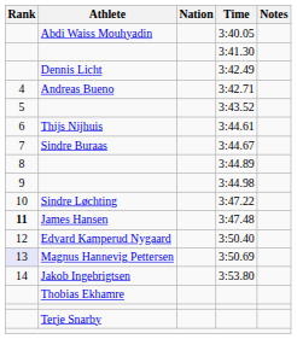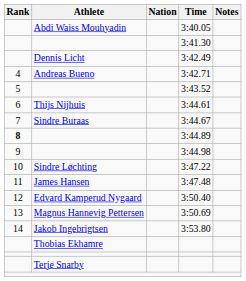3:44.89 | Rank: normal -> bold
3:47.48 | Rank: bold -> normal
3:50.69 | Rank: lavender background -> no background
